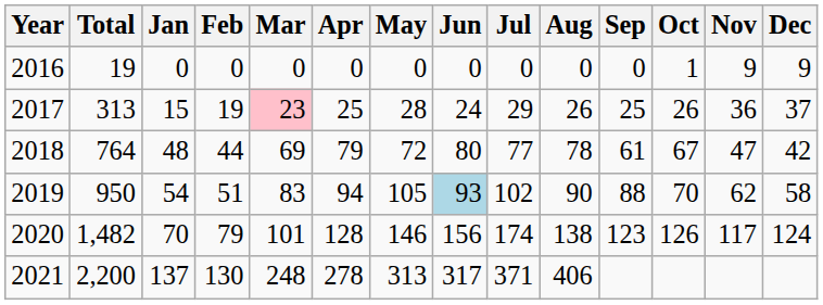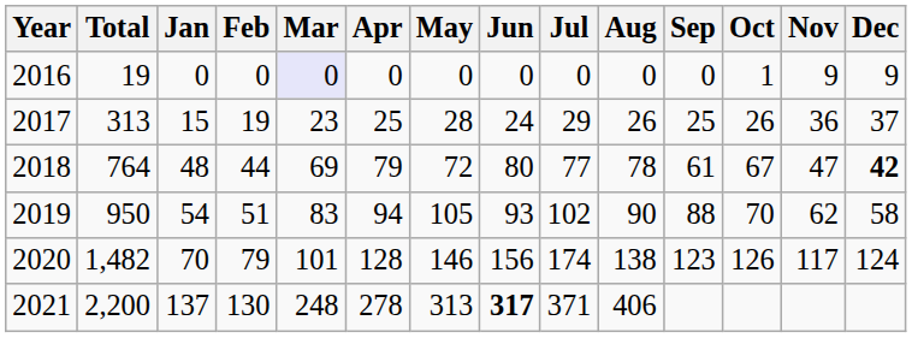2016 | Mar: no background -> lavender background
2017 | Mar: pink background -> no background
2018 | Dec: normal -> bold
2019 | Jun: lightblue background -> no background
2021 | Jun: normal -> bold
